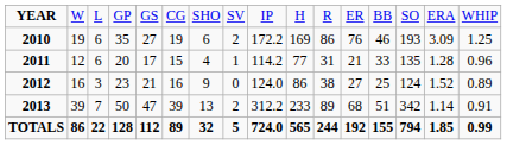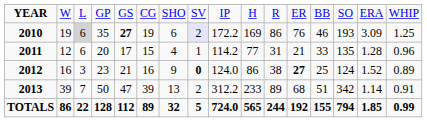2010 | column 3: no background -> lightgrey background
2010 | column 5: normal -> bold
2010 | column 8: no background -> lavender background
2012 | column 8: normal -> bold
2012 | column 12: normal -> bold
